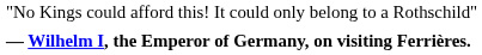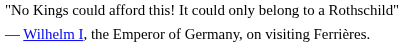row 2 | column 1: bold -> normal
